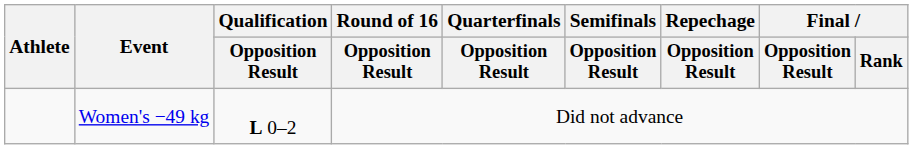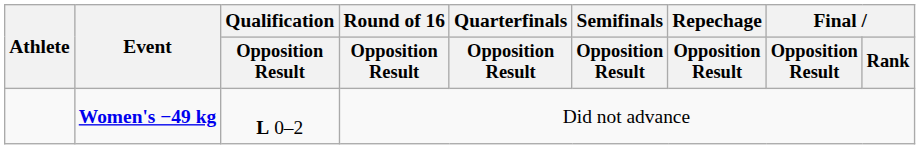Women's −49 kg | Event: normal -> bold
